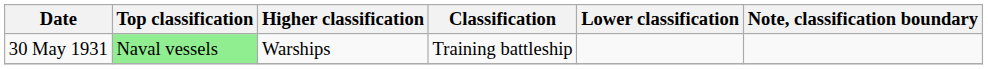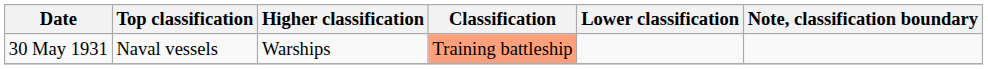30 May 1931 | Top classification: lightgreen background -> no background
30 May 1931 | Classification: no background -> lightsalmon background
